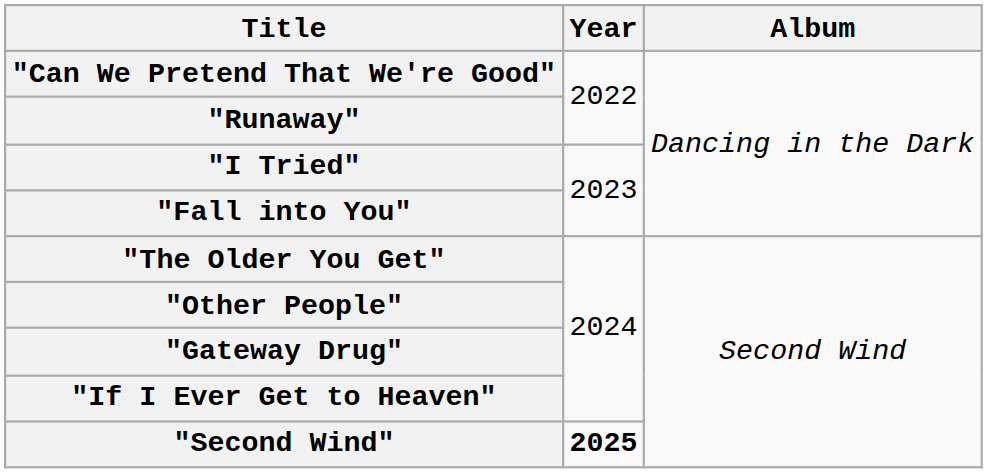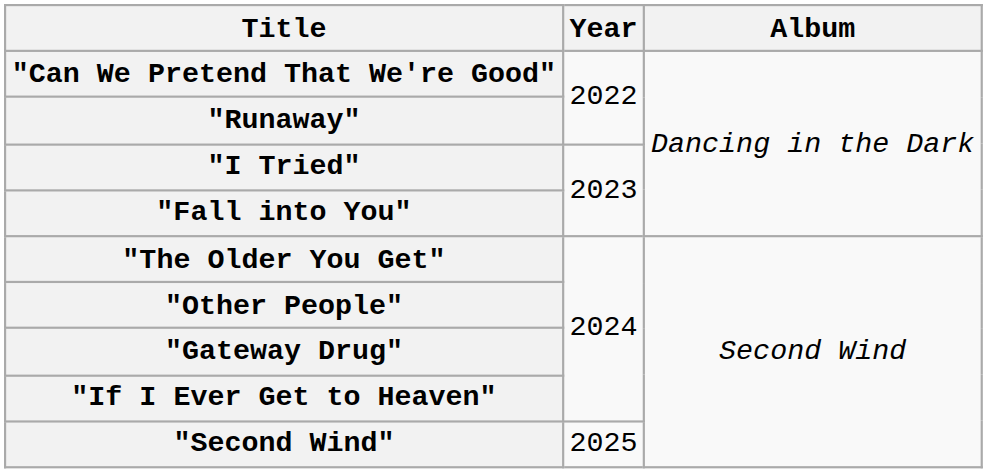"Second Wind" | Year: bold -> normal
